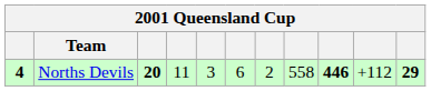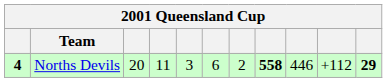Norths Devils | column 3: bold -> normal
Norths Devils | column 8: normal -> bold
Norths Devils | column 9: bold -> normal
